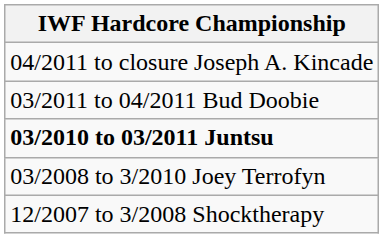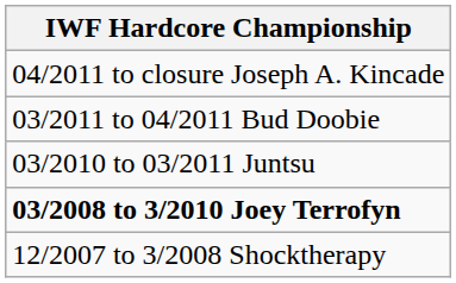row 4 | column 1: bold -> normal
row 5 | column 1: normal -> bold
